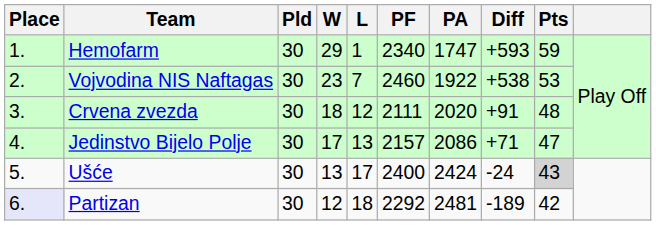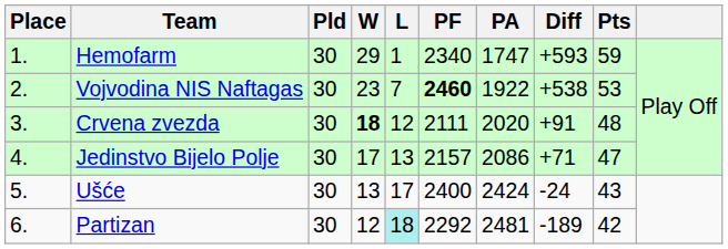Vojvodina NIS Naftagas | PF: normal -> bold
Crvena zvezda | W: normal -> bold
Ušće | Pts: lightgrey background -> no background
Partizan | Place: lavender background -> no background
Partizan | L: no background -> paleturquoise background
